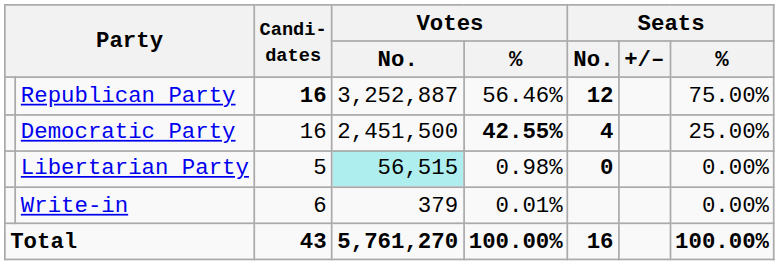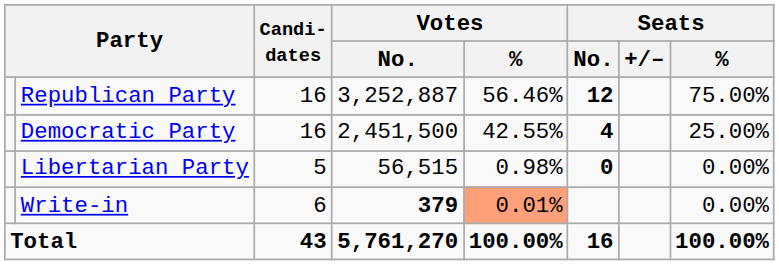Republican Party | Candi- dates: bold -> normal
Democratic Party | Votes / %: bold -> normal
Libertarian Party | Votes / No.: paleturquoise background -> no background
Write-in | Votes / No.: normal -> bold
Write-in | Votes / %: no background -> lightsalmon background
